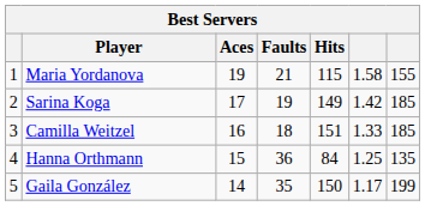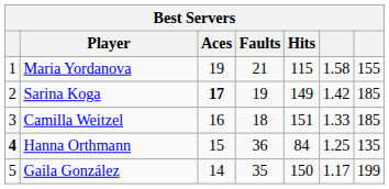Sarina Koga | Aces: normal -> bold
Hanna Orthmann | column 1: normal -> bold
